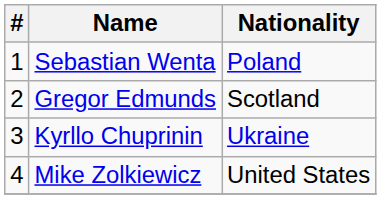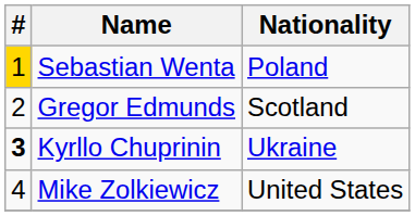Sebastian Wenta | #: no background -> gold background
Kyrllo Chuprinin | #: normal -> bold
